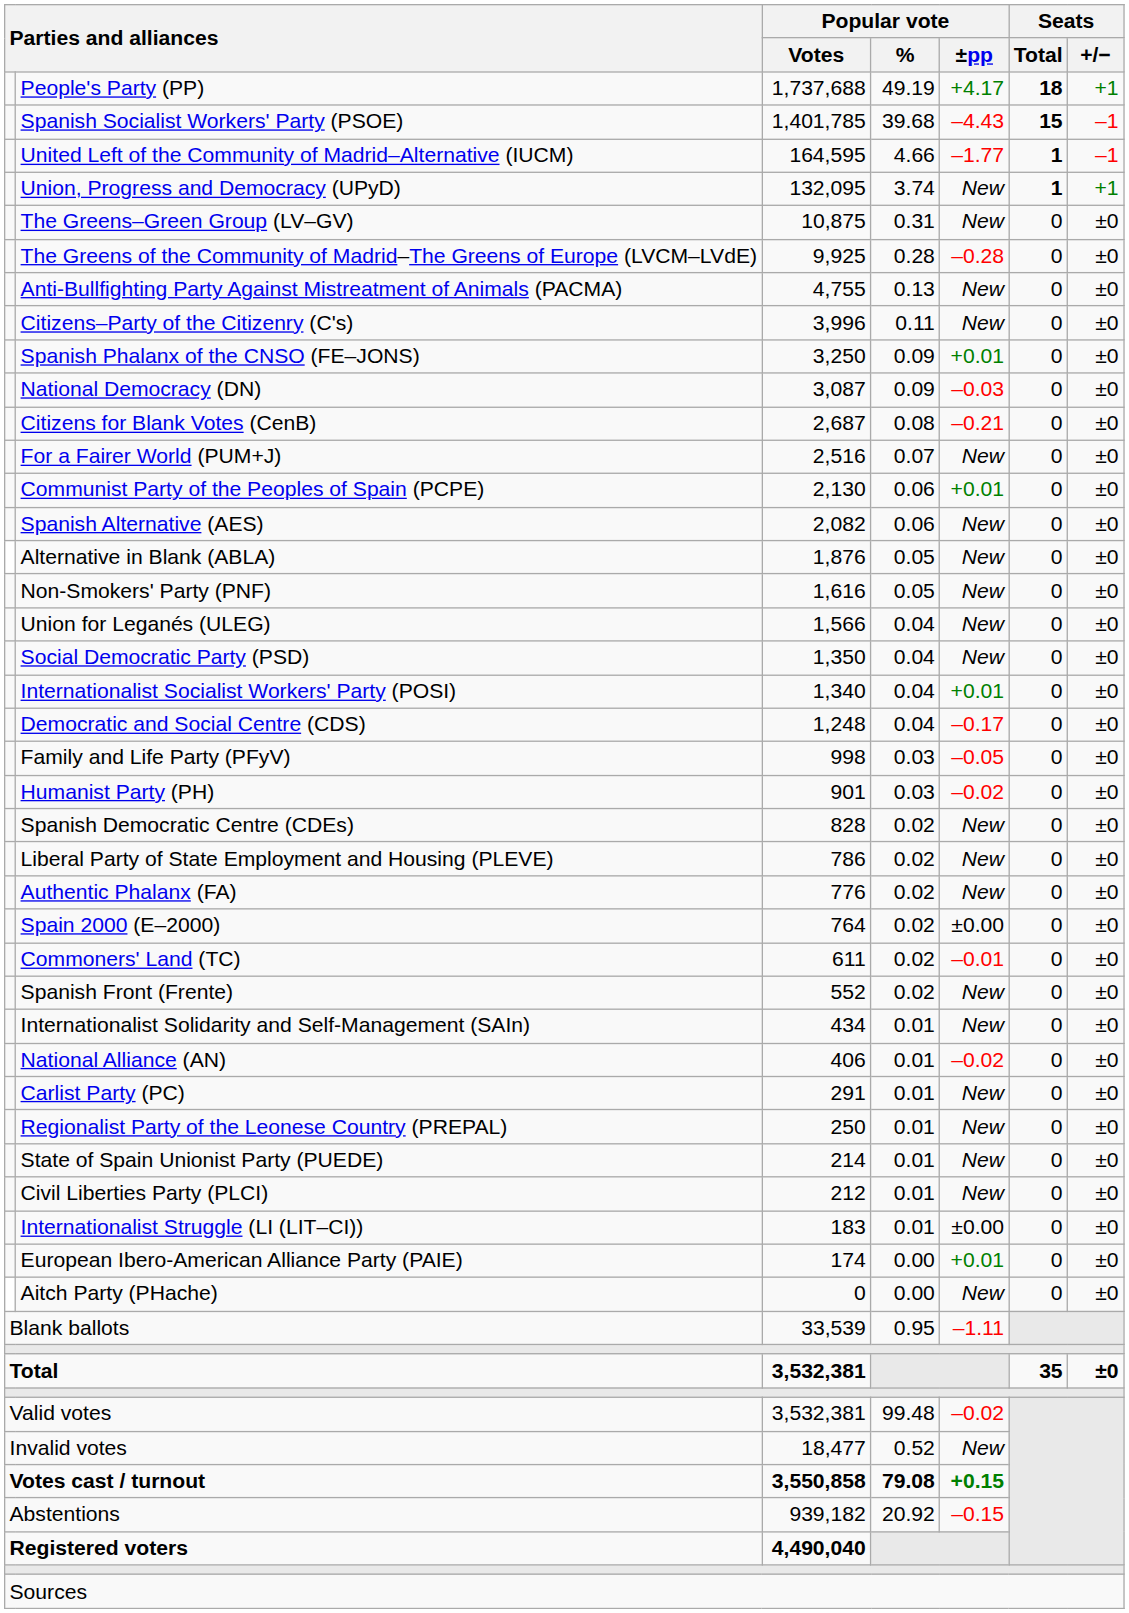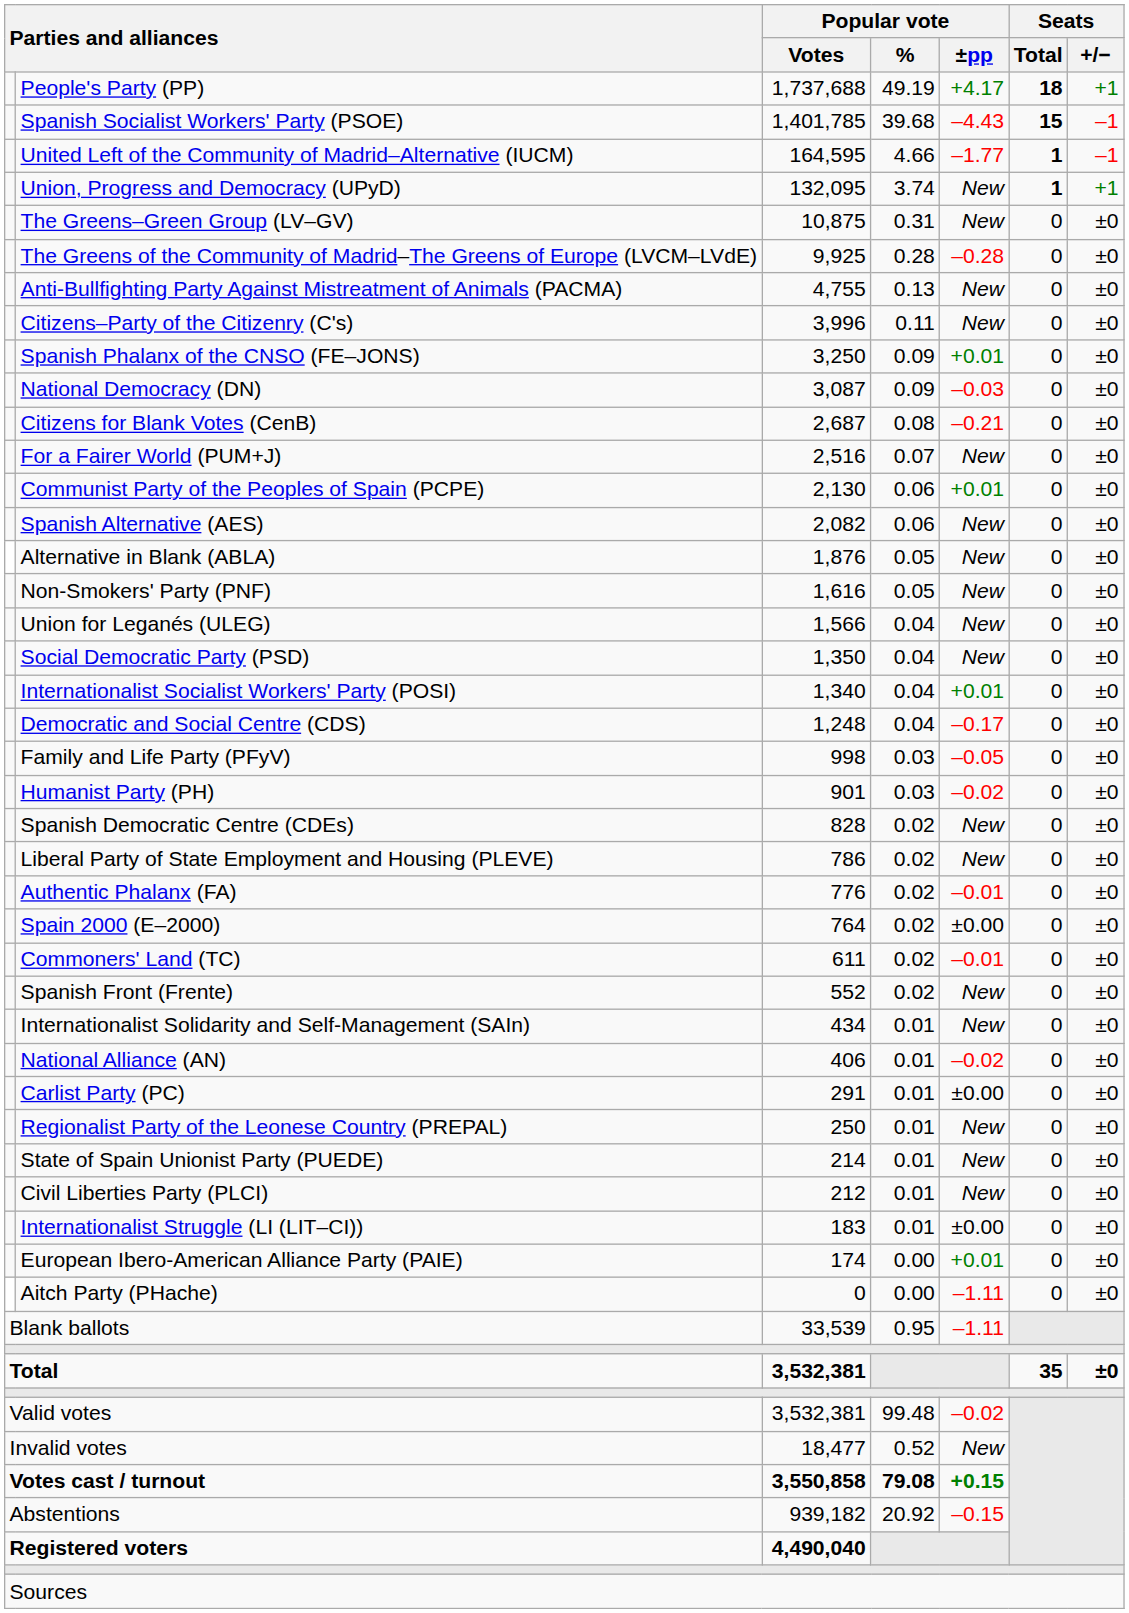Authentic Phalanx (FA) | Popular vote / ±pp: New -> –0.01
Carlist Party (PC) | Popular vote / ±pp: New -> ±0.00
Aitch Party (PHache) | Popular vote / ±pp: New -> –1.11
